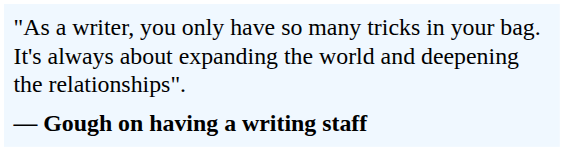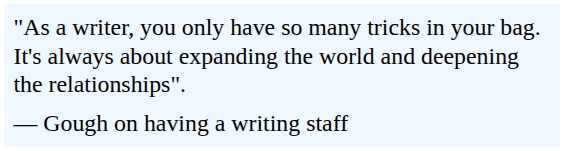row 2 | column 1: bold -> normal
